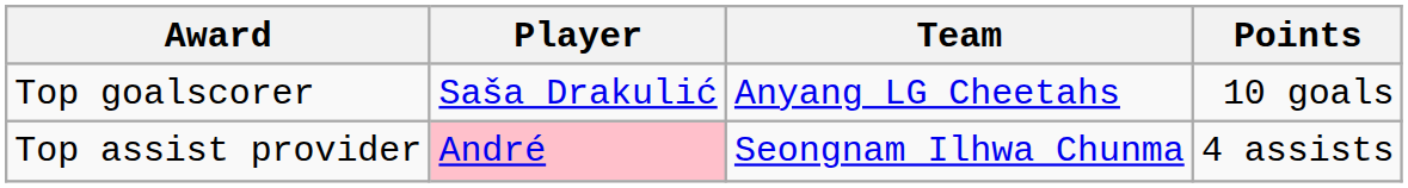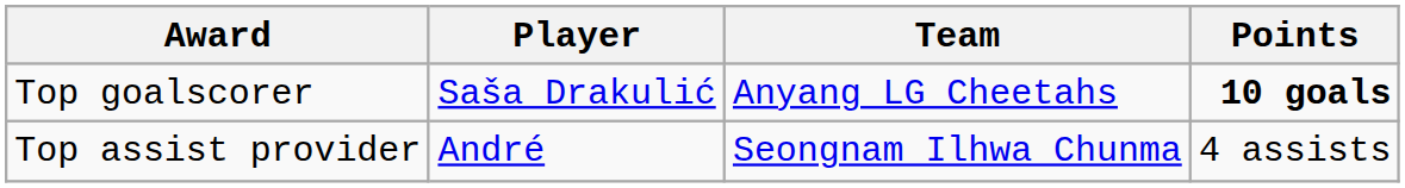Top goalscorer | Points: normal -> bold
Top assist provider | Player: pink background -> no background
